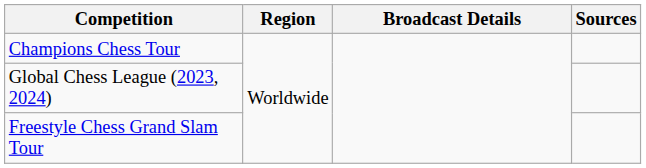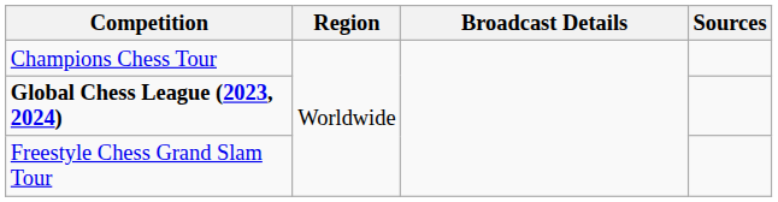Global Chess League (2023, 2024) | Competition: normal -> bold
